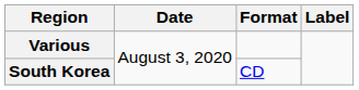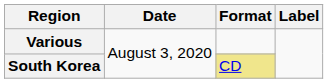South Korea | Format: no background -> khaki background
